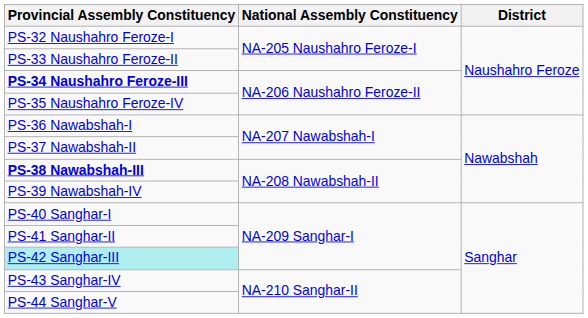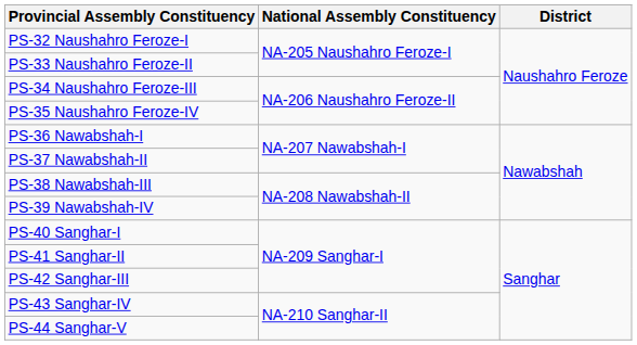PS-34 Naushahro Feroze-III | Provincial Assembly Constituency: bold -> normal
PS-38 Nawabshah-III | Provincial Assembly Constituency: bold -> normal
PS-42 Sanghar-III | Provincial Assembly Constituency: paleturquoise background -> no background
